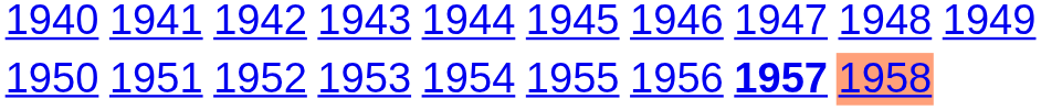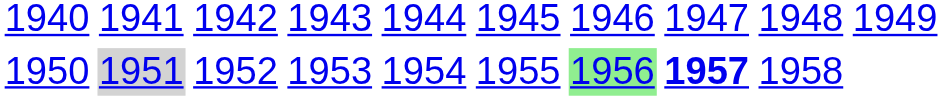row 2 | column 2: no background -> lightgrey background
row 2 | column 7: no background -> lightgreen background
row 2 | column 9: lightsalmon background -> no background
